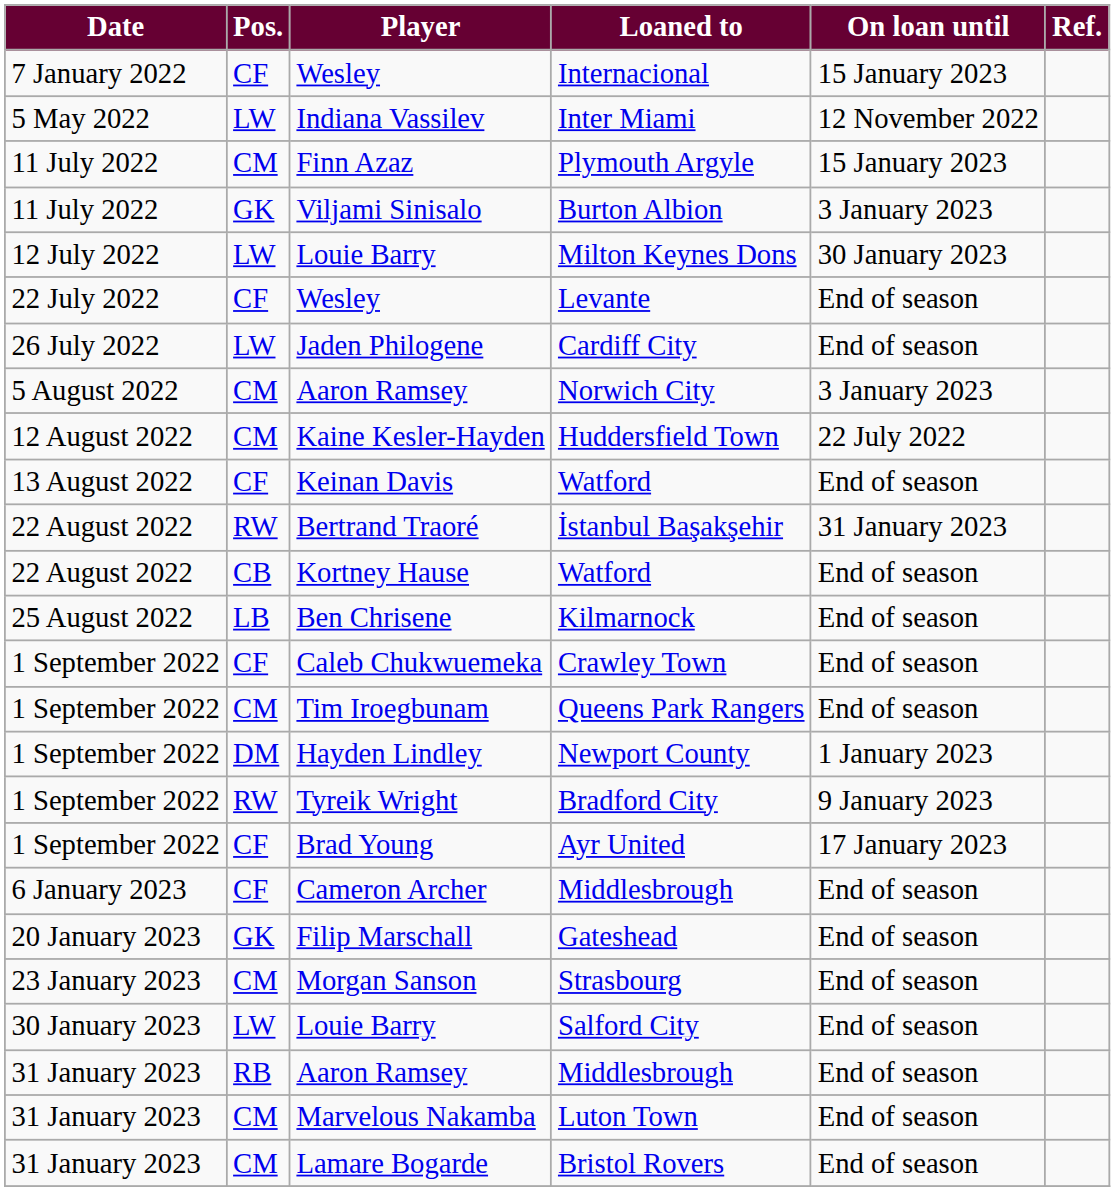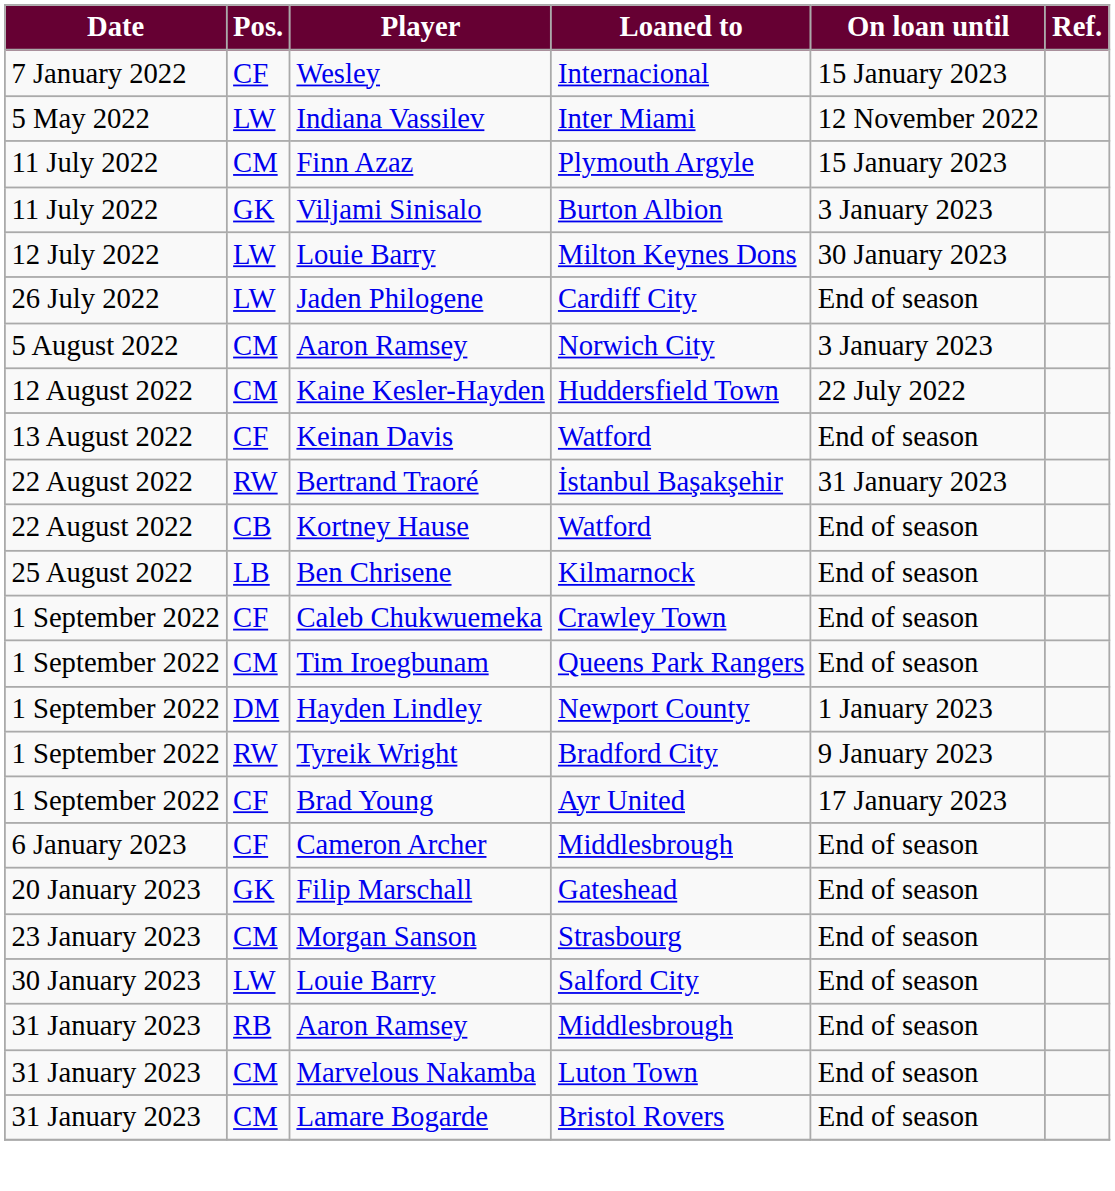- row: 22 July 2022 | CF | Wesley | Levante | End of season
